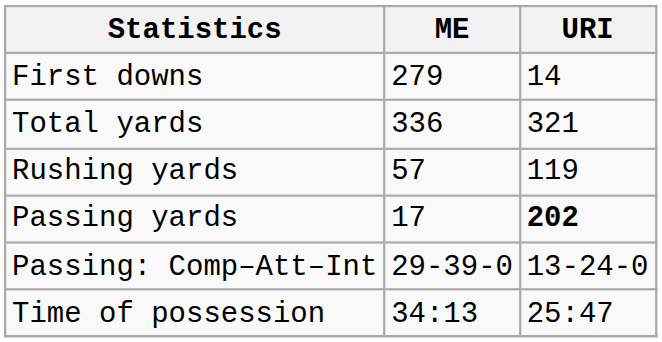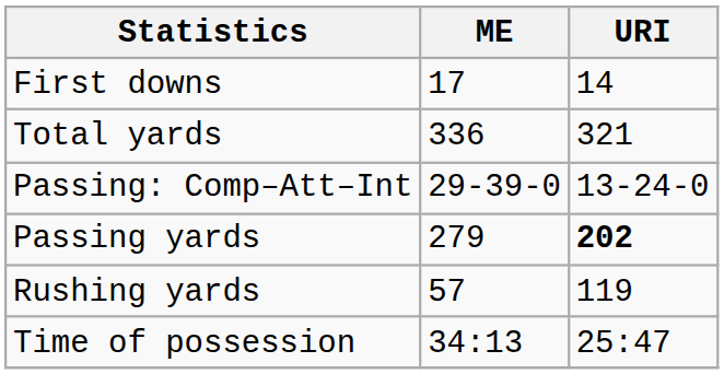First downs | ME: 279 -> 17
rows swapped: Rushing yards <-> Passing: Comp–Att–Int
Passing yards | ME: 17 -> 279
